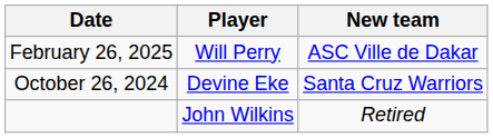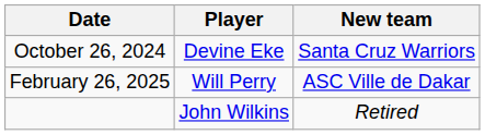rows swapped: October 26, 2024 <-> February 26, 2025
